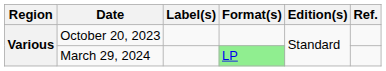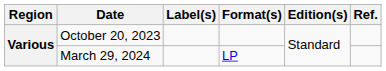March 29, 2024 | Format(s): lightgreen background -> no background
